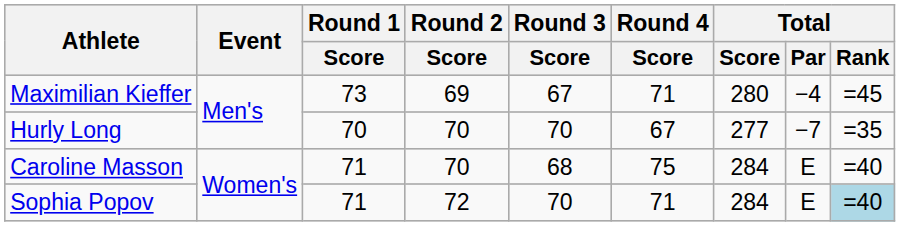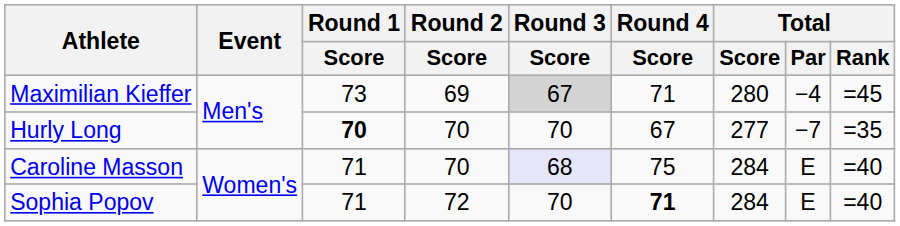Maximilian Kieffer | Round 3 / Score: no background -> lightgrey background
Hurly Long | Round 1 / Score: normal -> bold
Caroline Masson | Round 3 / Score: no background -> lavender background
Sophia Popov | Round 4 / Score: normal -> bold
Sophia Popov | Total / Rank: lightblue background -> no background
